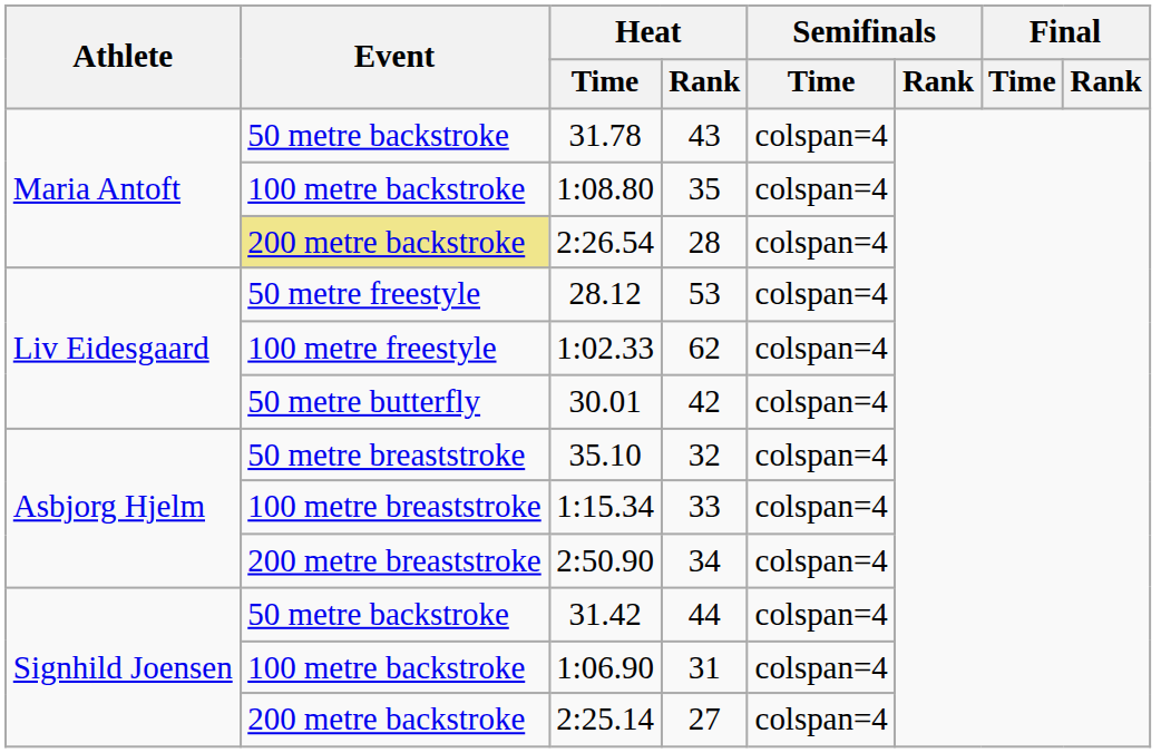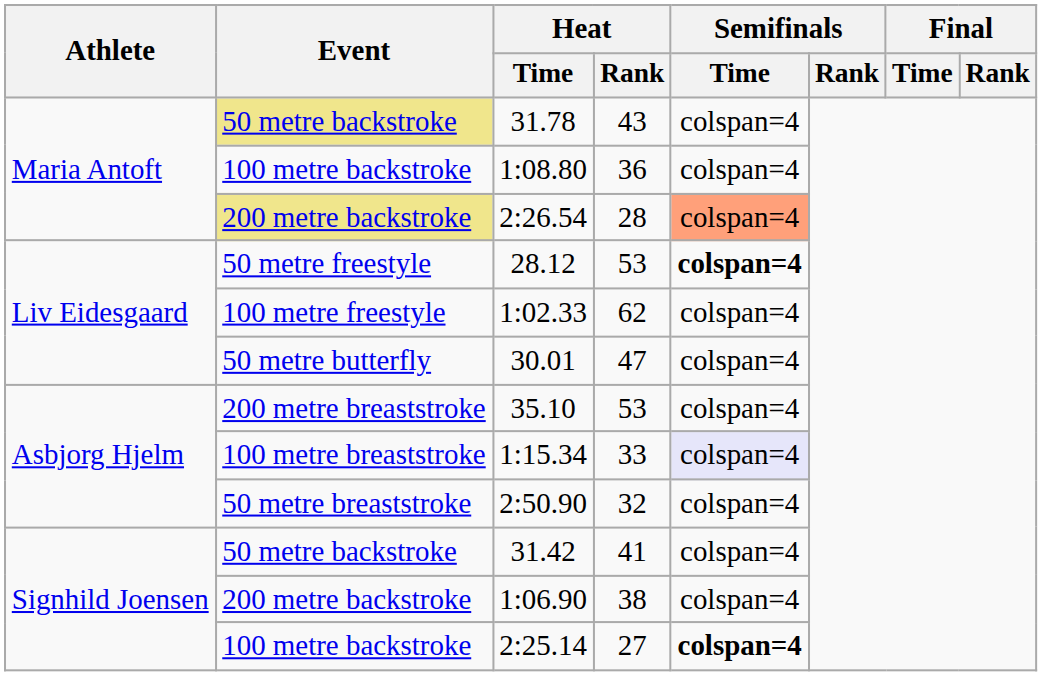31.78 | Event: no background -> khaki background
1:08.80 | Heat / Rank: 35 -> 36
2:26.54 | Semifinals / Time: no background -> lightsalmon background
28.12 | Semifinals / Time: normal -> bold
30.01 | Heat / Rank: 42 -> 47
35.10 | Event: 50 metre breaststroke -> 200 metre breaststroke
35.10 | Heat / Rank: 32 -> 53
1:15.34 | Semifinals / Time: no background -> lavender background
2:50.90 | Event: 200 metre breaststroke -> 50 metre breaststroke
2:50.90 | Heat / Rank: 34 -> 32
31.42 | Heat / Rank: 44 -> 41
1:06.90 | Event: 100 metre backstroke -> 200 metre backstroke
1:06.90 | Heat / Rank: 31 -> 38
2:25.14 | Event: 200 metre backstroke -> 100 metre backstroke
2:25.14 | Semifinals / Time: normal -> bold
